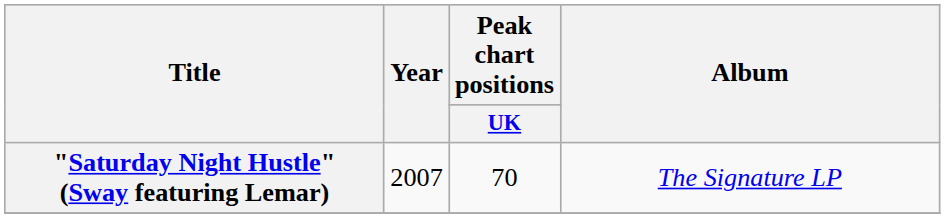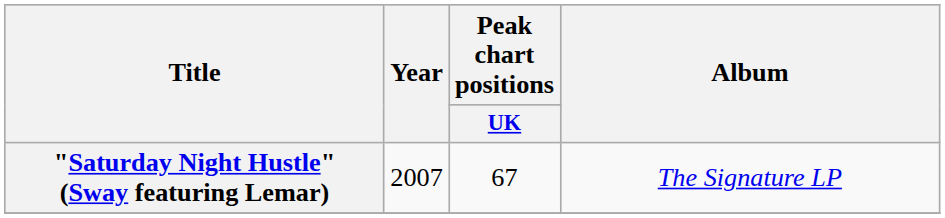"Saturday Night Hustle" (Sway featuring Lemar) | Peak chart positions / UK: 70 -> 67
